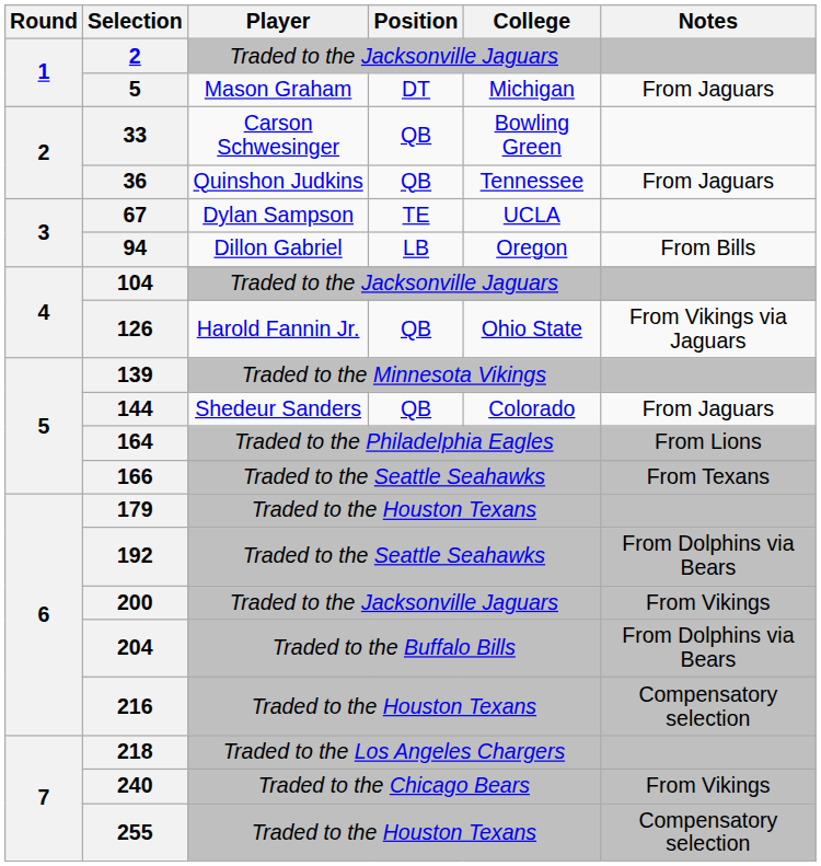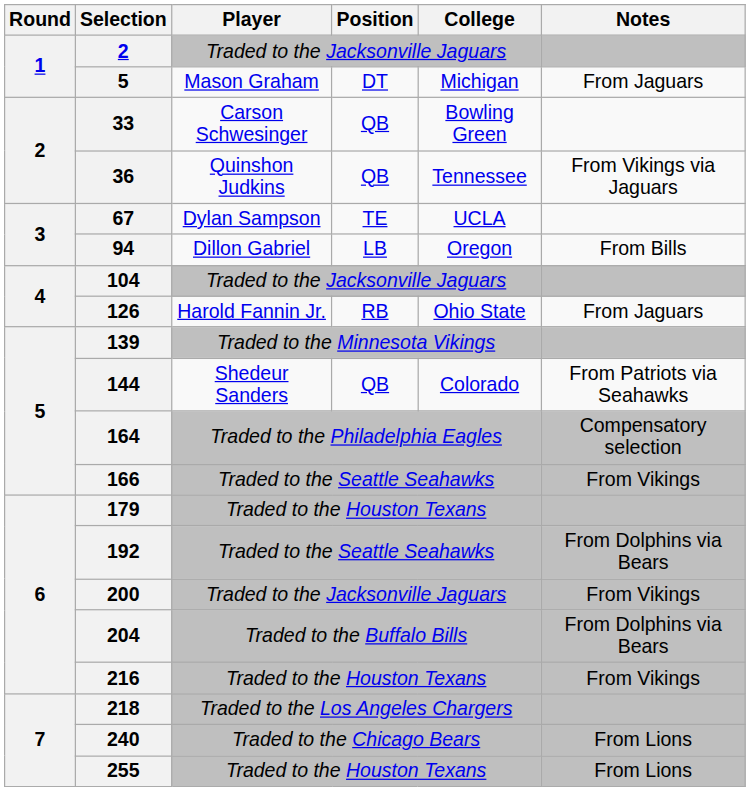36 | Notes: From Jaguars -> From Vikings via Jaguars
126 | Position: QB -> RB
126 | Notes: From Vikings via Jaguars -> From Jaguars
144 | Notes: From Jaguars -> From Patriots via Seahawks
164 | Notes: From Lions -> Compensatory selection
166 | Notes: From Texans -> From Vikings
216 | Notes: Compensatory selection -> From Vikings
240 | Notes: From Vikings -> From Lions
255 | Notes: Compensatory selection -> From Lions
